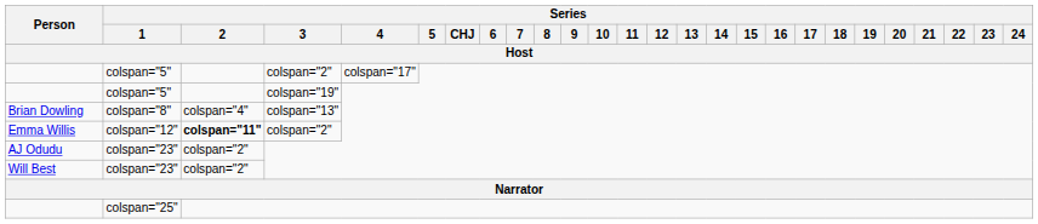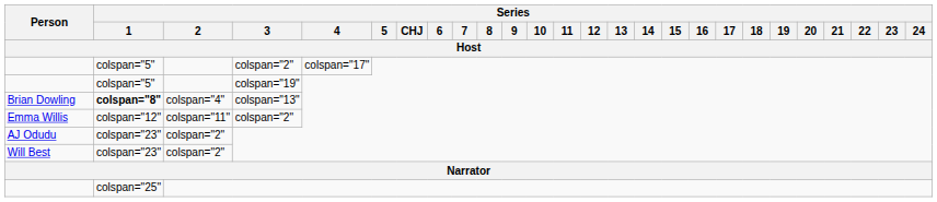Brian Dowling | Series / 1: normal -> bold
Emma Willis | Series / 2: bold -> normal
